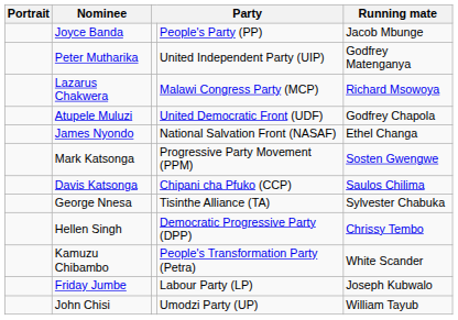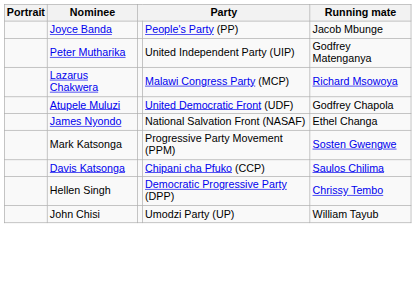- row: George Nnesa | Tisinthe Alliance (TA) | Sylvester Chabuka
- row: Kamuzu Chibambo | People's Transformation Party (Petra) | White Scander
- row: Friday Jumbe | Labour Party (LP) | Joseph Kubwalo
